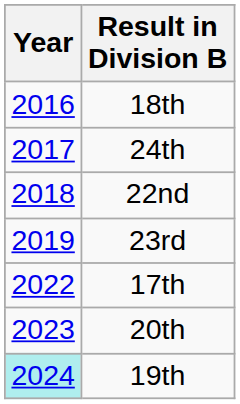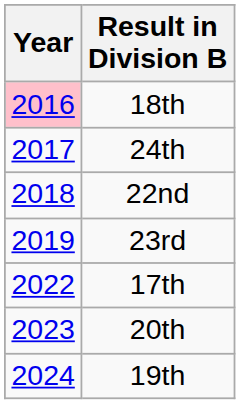18th | Year: no background -> pink background
19th | Year: paleturquoise background -> no background
